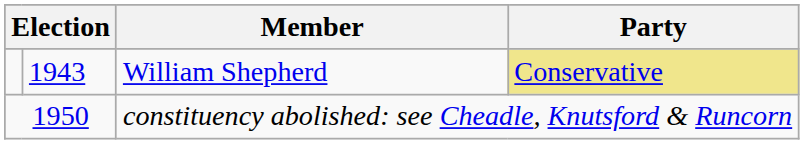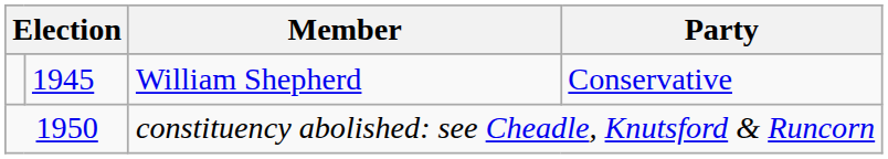William Shepherd | column 2: 1943 -> 1945
William Shepherd | Party: khaki background -> no background
